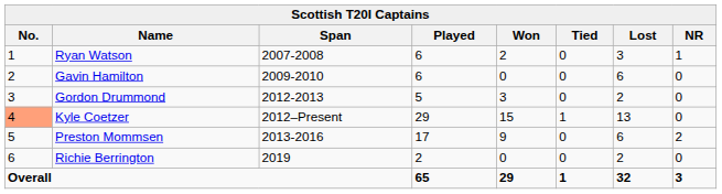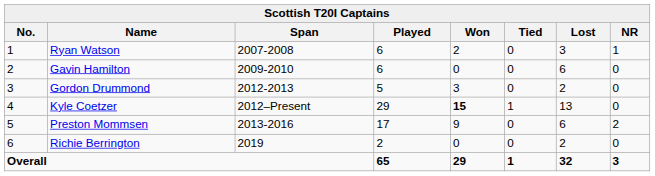Kyle Coetzer | No.: lightsalmon background -> no background
Kyle Coetzer | Won: normal -> bold
